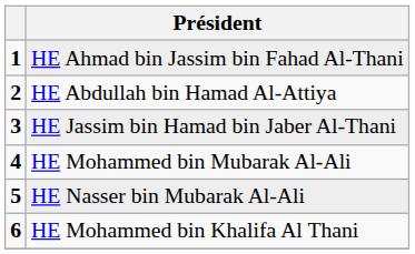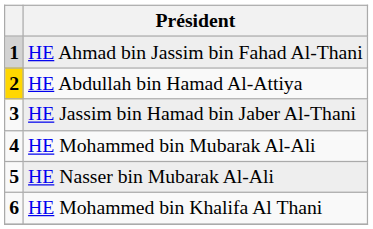HE Ahmad bin Jassim bin Fahad Al-Thani | column 1: no background -> lightgrey background
HE Abdullah bin Hamad Al-Attiya | column 1: no background -> gold background
